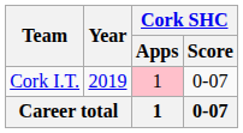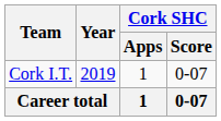Cork I.T. | Cork SHC / Apps: pink background -> no background
